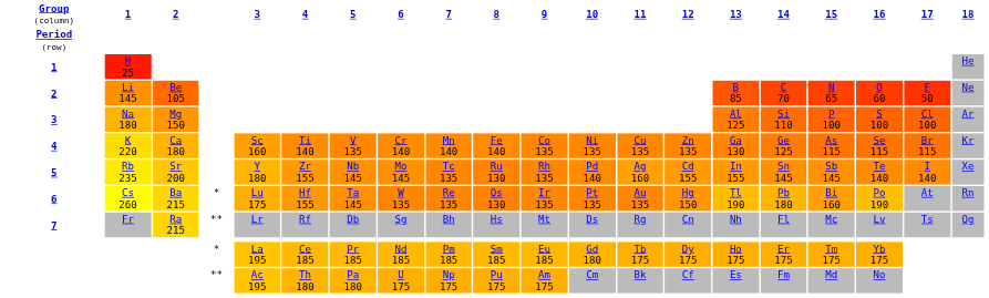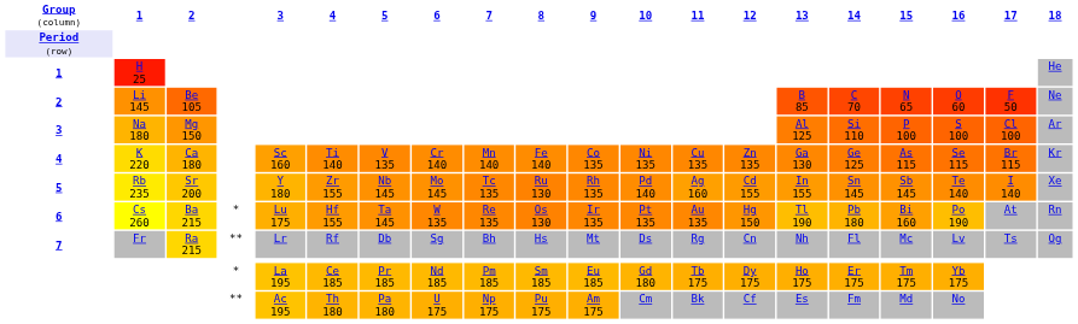Period (row) | column 1: no background -> lavender background
